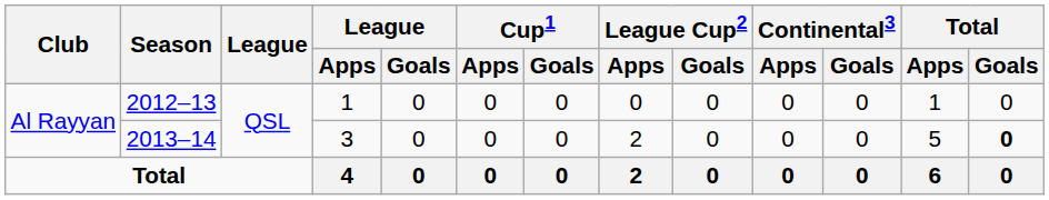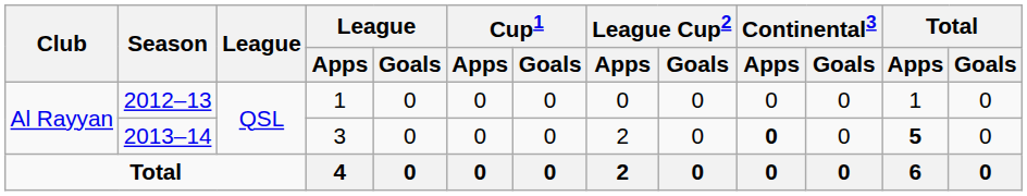2013–14 | Continental3 / Apps: normal -> bold
2013–14 | Total / Apps: normal -> bold
2013–14 | Total / Goals: bold -> normal
